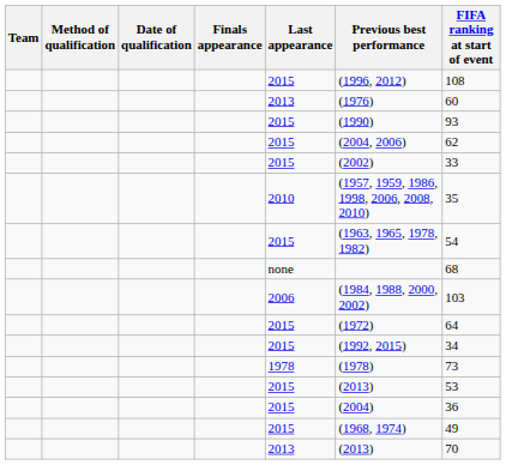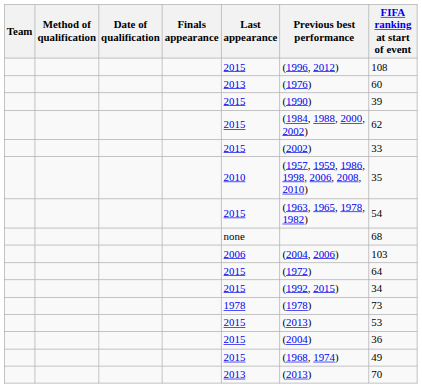row 4 | FIFA ranking at start of event: 93 -> 39
row 5 | Previous best performance: (2004, 2006) -> (1984, 1988, 2000, 2002)
row 10 | Previous best performance: (1984, 1988, 2000, 2002) -> (2004, 2006)
